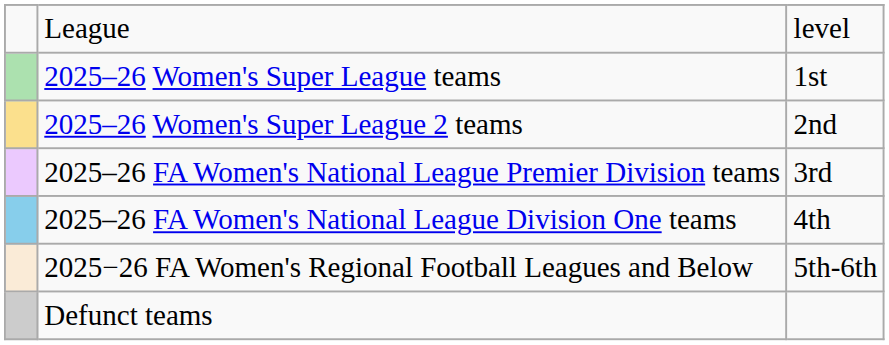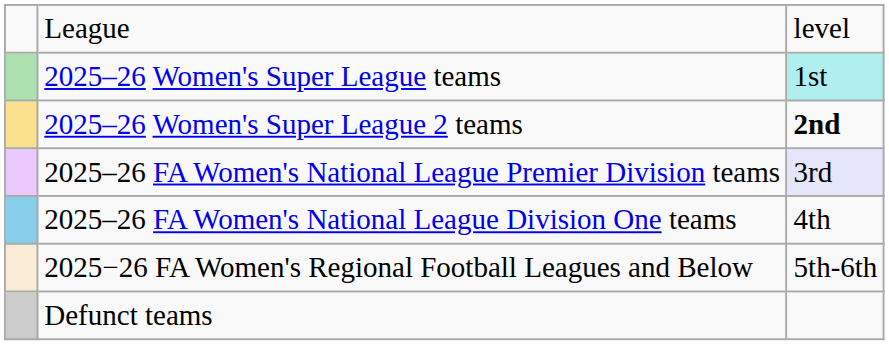2025–26 Women's Super League teams | column 3: no background -> paleturquoise background
2025–26 Women's Super League 2 teams | column 3: normal -> bold
2025–26 FA Women's National League Premier Division teams | column 3: no background -> lavender background
